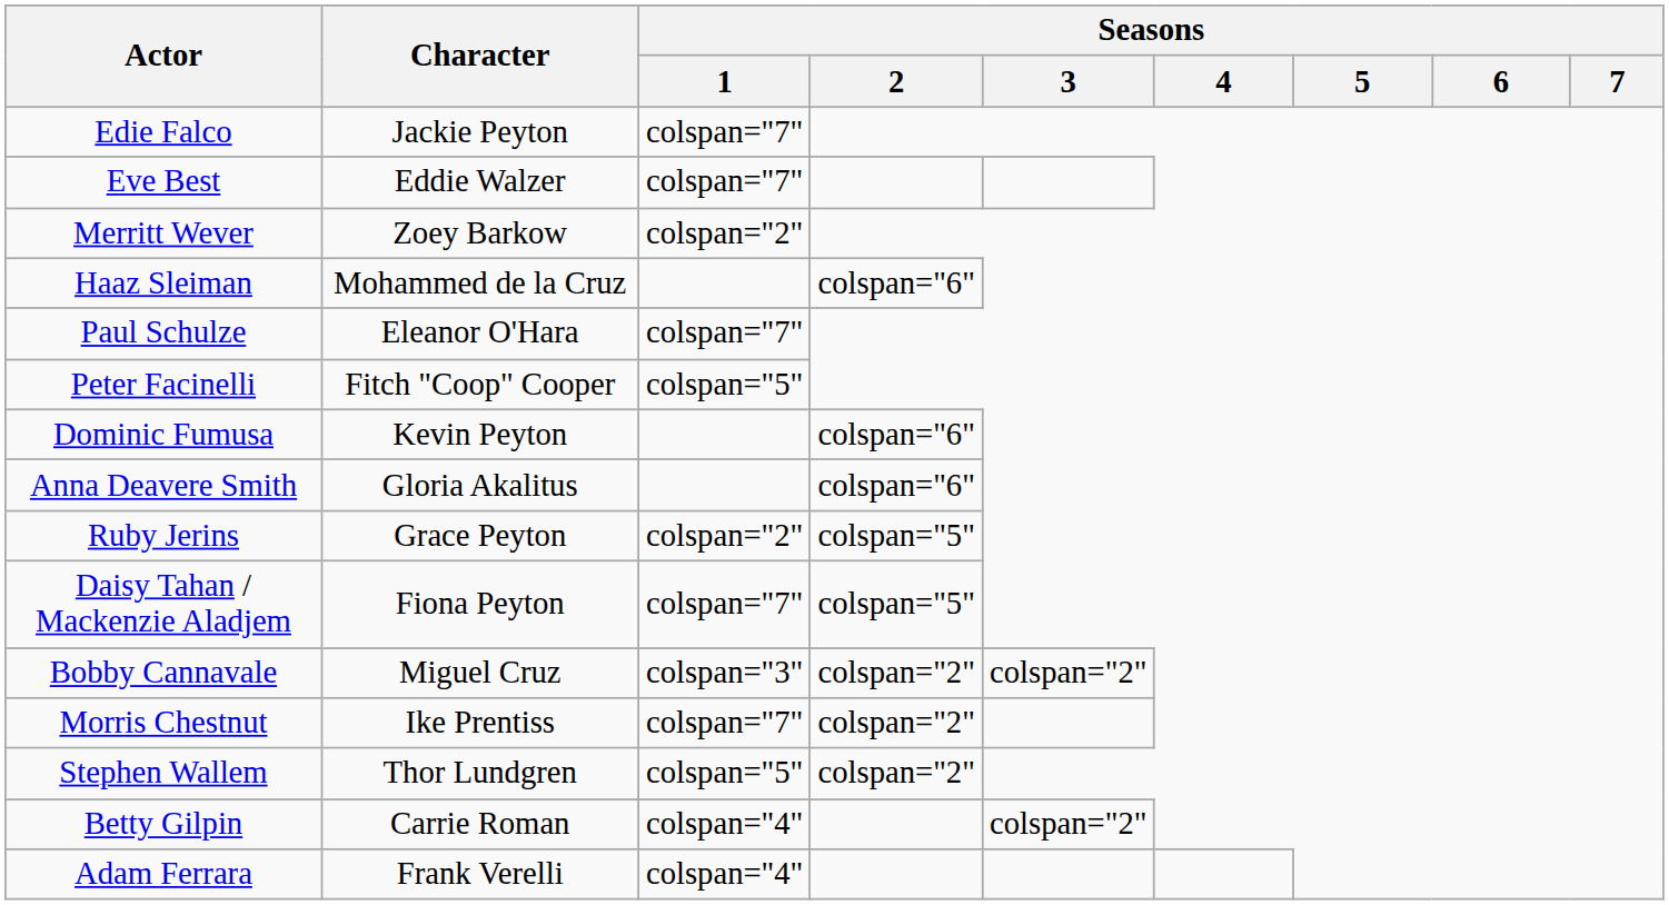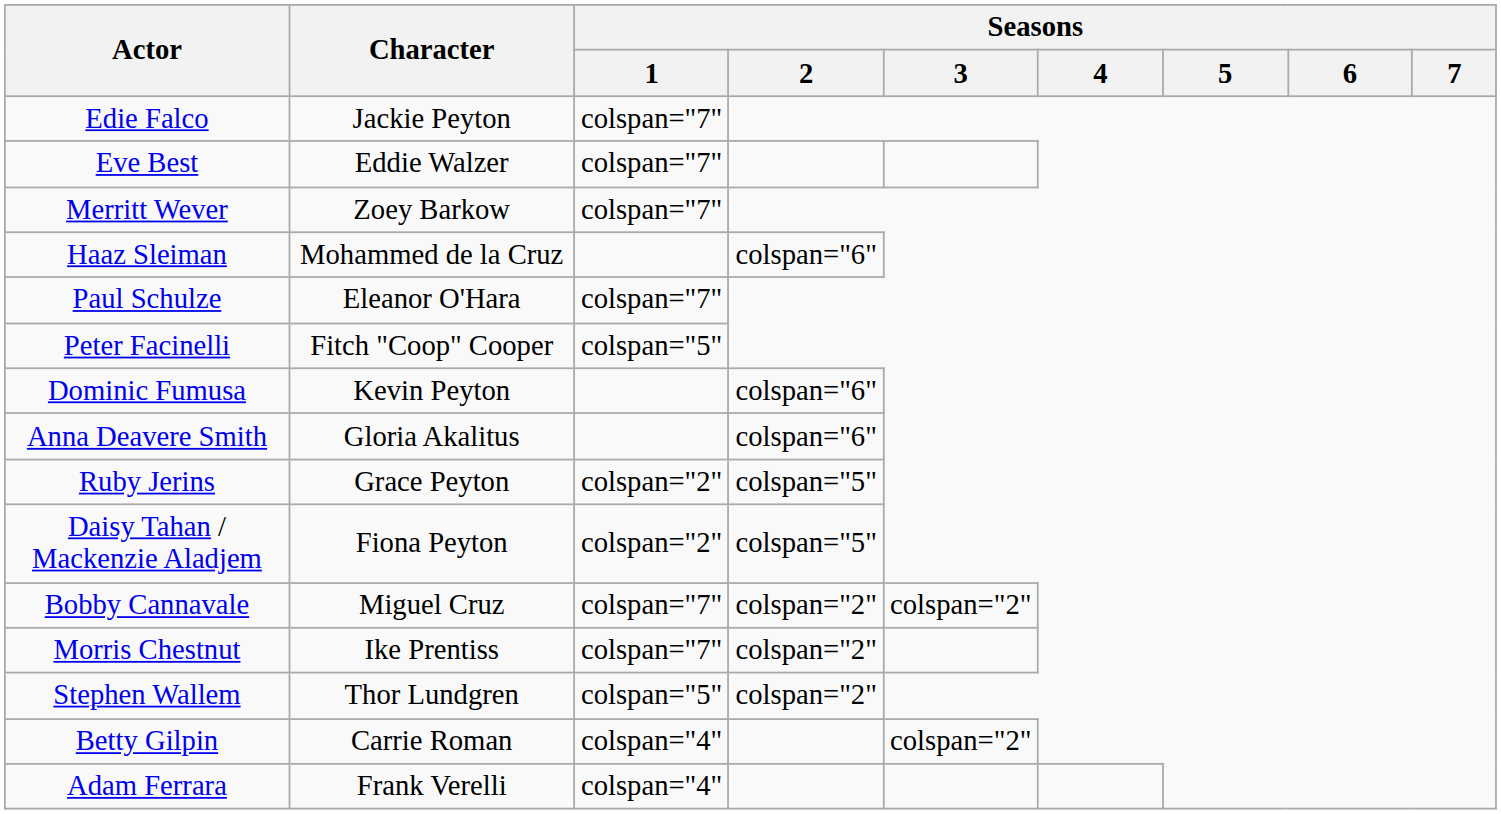Merritt Wever | Seasons / 1: colspan="2" -> colspan="7"
Daisy Tahan / Mackenzie Aladjem | Seasons / 1: colspan="7" -> colspan="2"
Bobby Cannavale | Seasons / 1: colspan="3" -> colspan="7"
